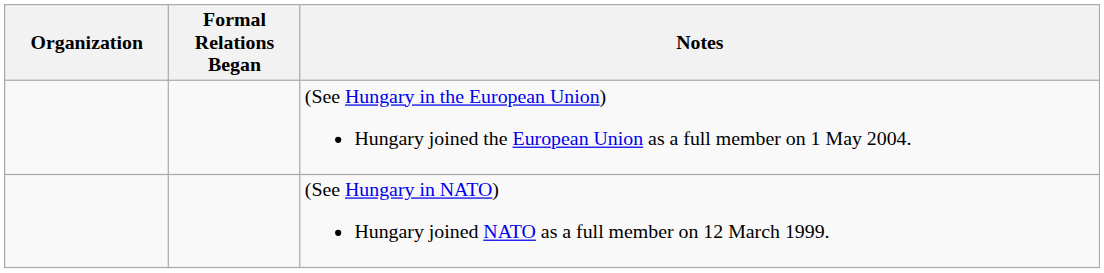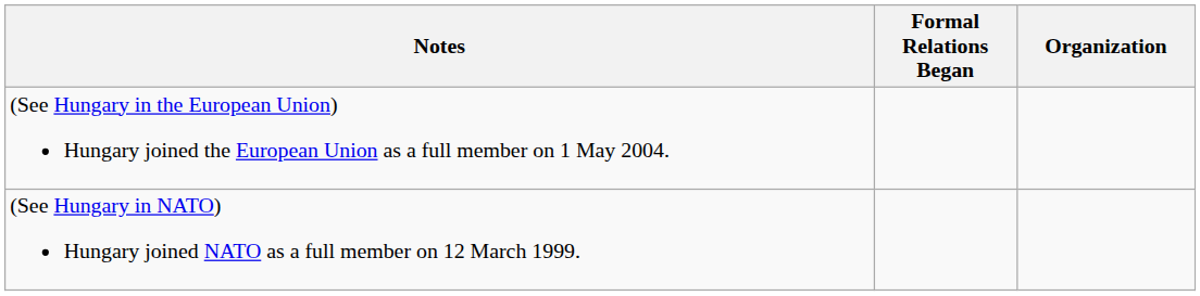columns swapped: Organization <-> Notes
